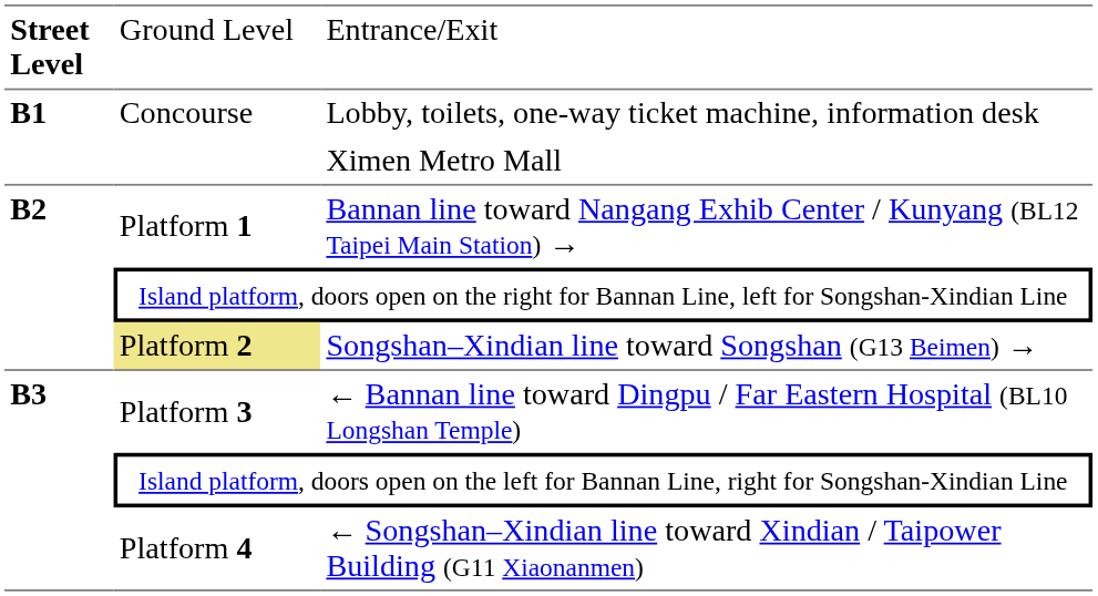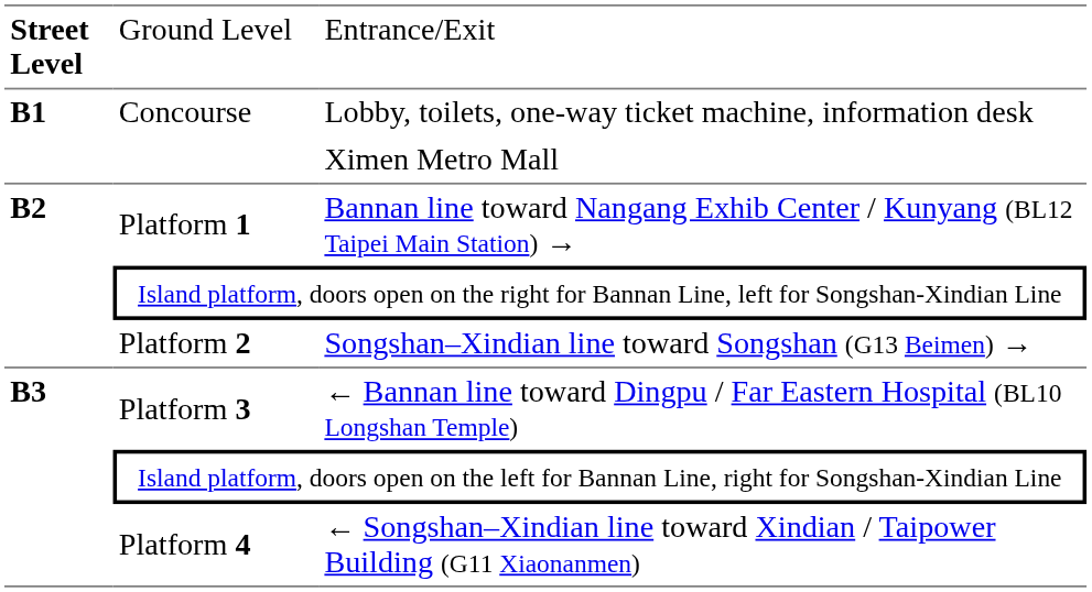Songshan–Xindian line toward Songshan (G13 Beimen) → | column 2: khaki background -> no background
